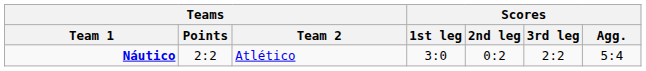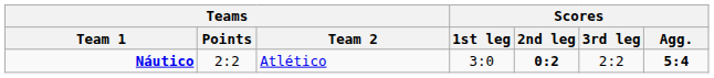Náutico | Scores / 2nd leg: normal -> bold
Náutico | Scores / Agg.: normal -> bold
